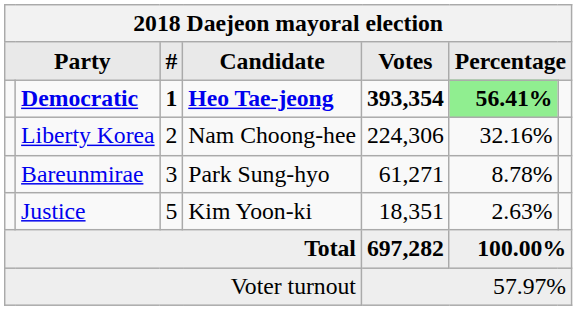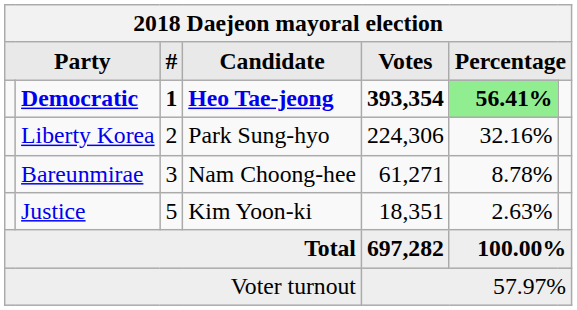Liberty Korea | Candidate: Nam Choong-hee -> Park Sung-hyo
Bareunmirae | Candidate: Park Sung-hyo -> Nam Choong-hee
